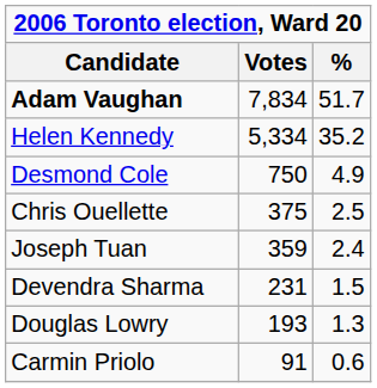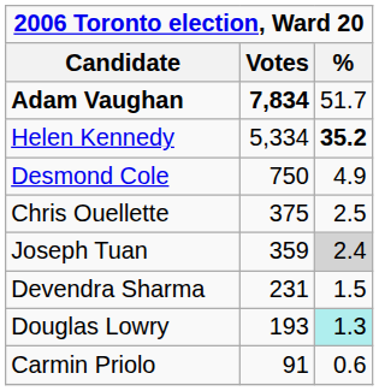Adam Vaughan | Votes: normal -> bold
Helen Kennedy | %: normal -> bold
Joseph Tuan | %: no background -> lightgrey background
Douglas Lowry | %: no background -> paleturquoise background
